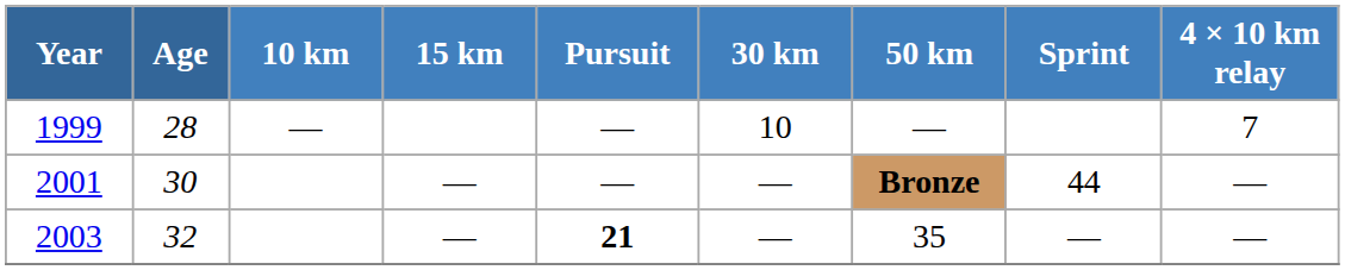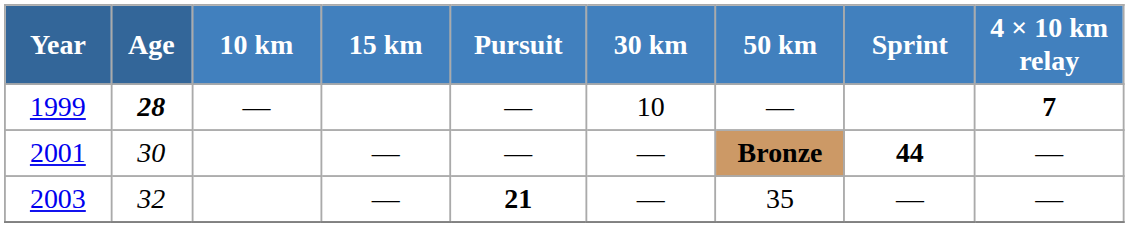1999 | Age: normal -> bold
1999 | 4 × 10 km relay: normal -> bold
2001 | Sprint: normal -> bold
